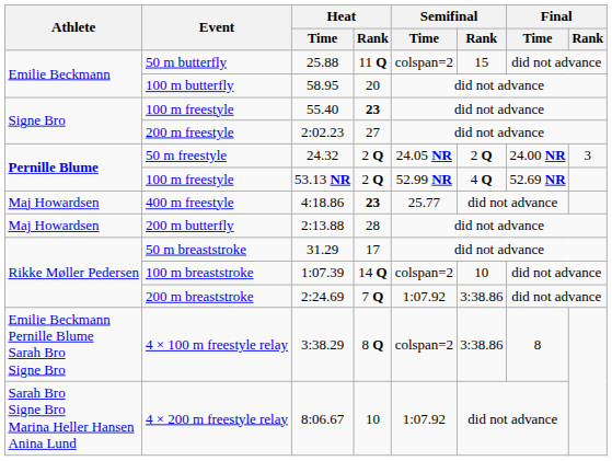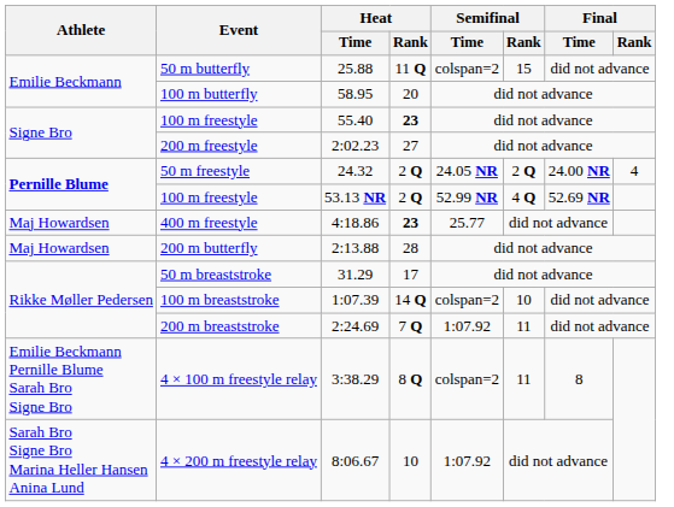50 m freestyle | Final / Rank: 3 -> 4
200 m breaststroke | Semifinal / Rank: 3:38.86 -> 11
4 × 100 m freestyle relay | Semifinal / Rank: 3:38.86 -> 11
